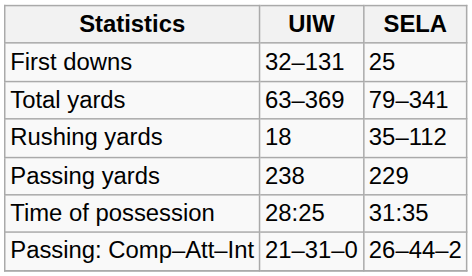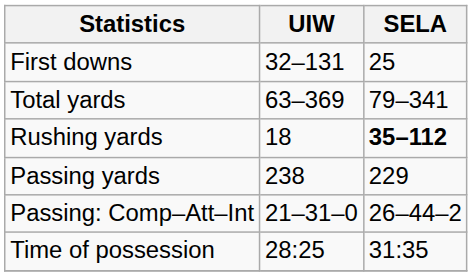Rushing yards | SELA: normal -> bold
rows swapped: Passing: Comp–Att–Int <-> Time of possession
